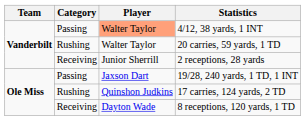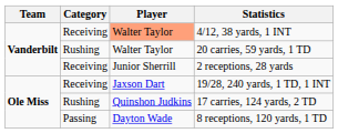4/12, 38 yards, 1 INT | Category: Passing -> Receiving
19/28, 240 yards, 1 TD, 1 INT | Category: Passing -> Receiving
8 receptions, 120 yards, 1 TD | Category: Receiving -> Passing
